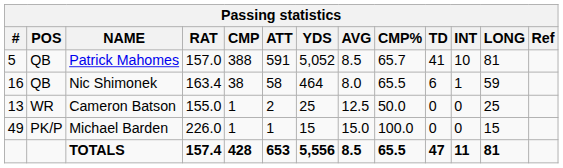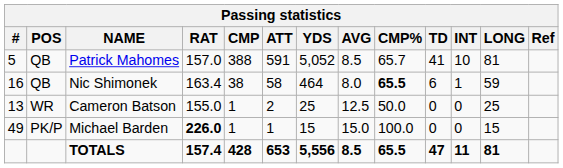Nic Shimonek | CMP%: normal -> bold
Michael Barden | RAT: normal -> bold
